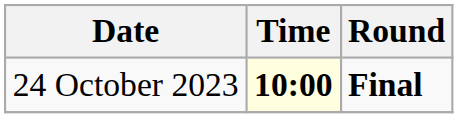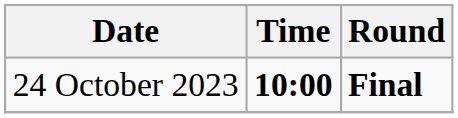24 October 2023 | Time: lightyellow background -> no background
